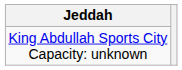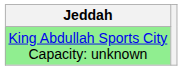King Abdullah Sports City Capacity: unknown | Jeddah: no background -> lightgreen background
